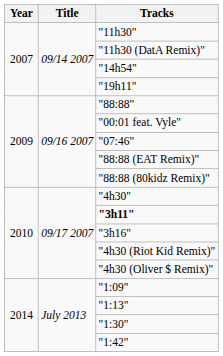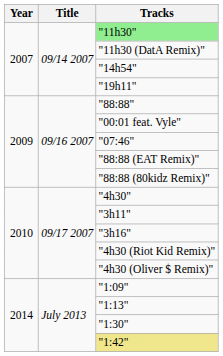"11h30" | Tracks: no background -> lightgreen background
"3h11" | Tracks: bold -> normal
"1:42" | Tracks: no background -> khaki background
